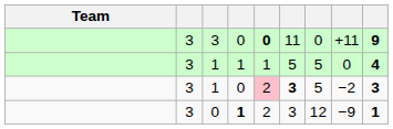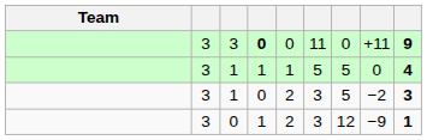row 2 | column 4: normal -> bold
row 2 | column 5: bold -> normal
row 4 | column 5: pink background -> no background
row 4 | column 6: bold -> normal
row 5 | column 4: bold -> normal
